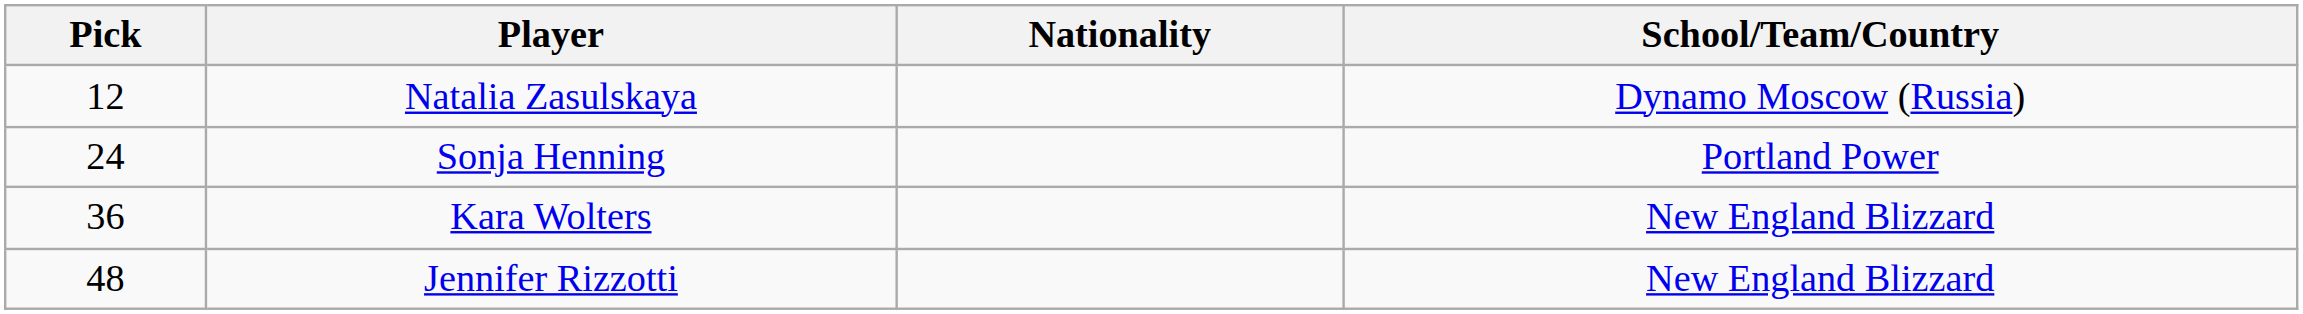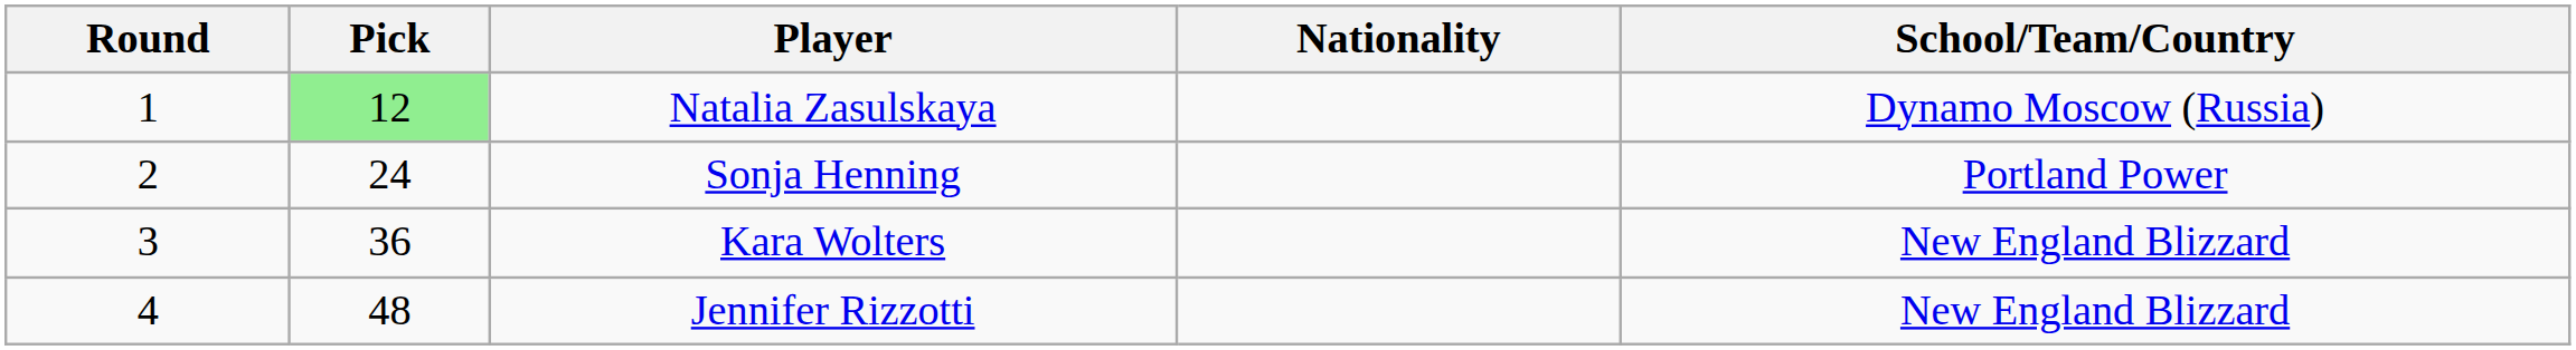+ column: Round | 1 | 2 | 3 | 4
Natalia Zasulskaya | Pick: no background -> lightgreen background
